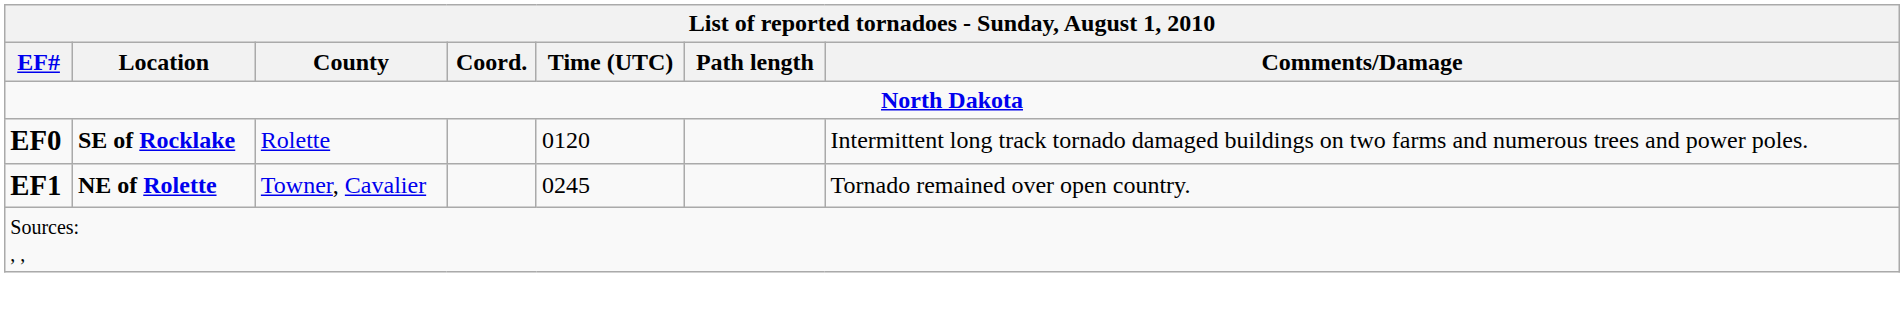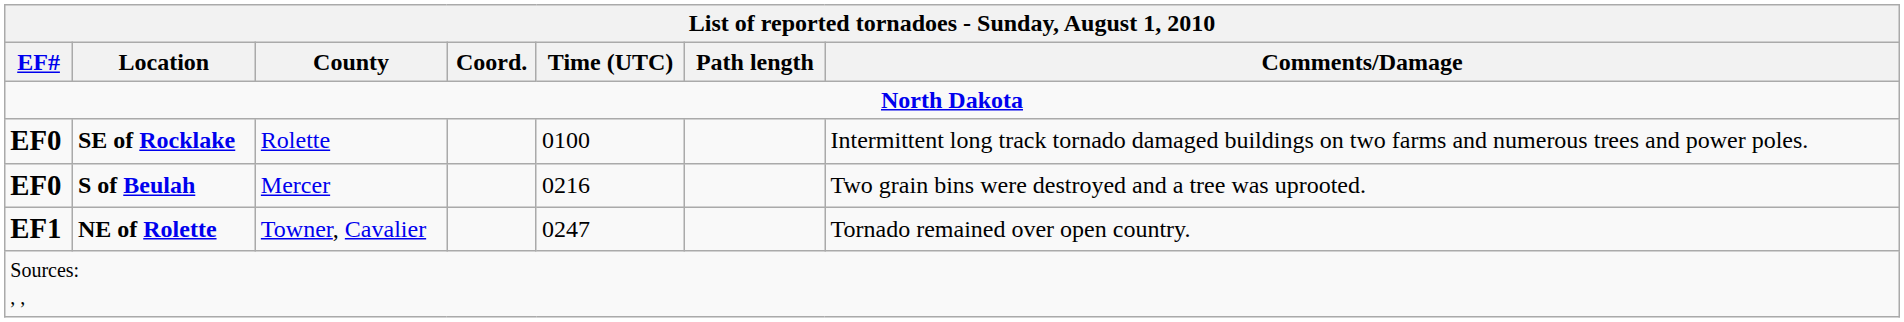SE of Rocklake | Time (UTC): 0120 -> 0100
+ row: EF0 | S of Beulah | Mercer | 0216 | Two grain bins were destroyed and a tree was uprooted.
NE of Rolette | Time (UTC): 0245 -> 0247
